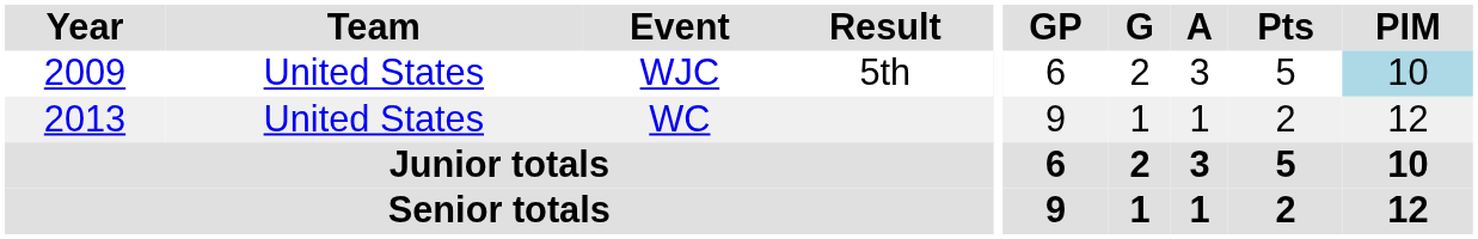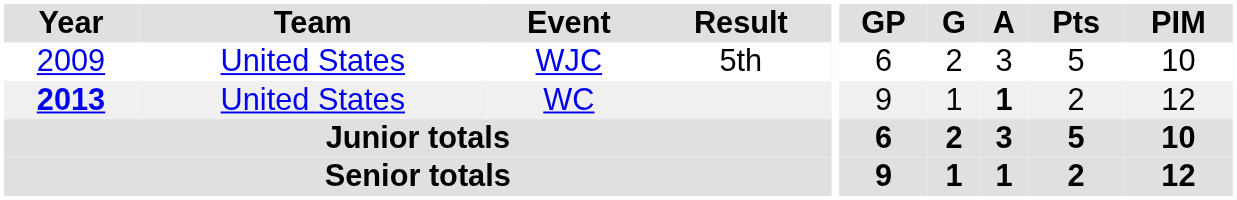WJC | PIM: lightblue background -> no background
WC | Year: normal -> bold
WC | A: normal -> bold
